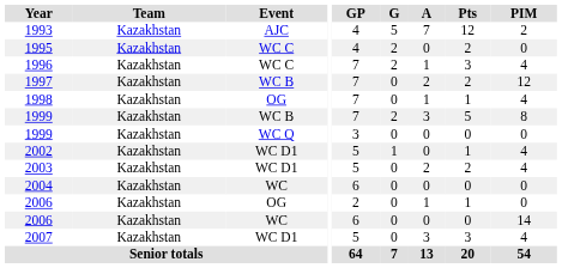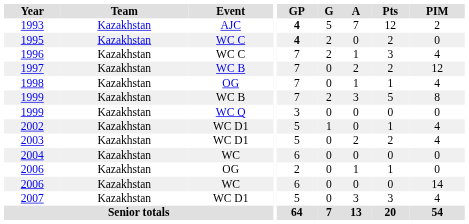1993 | GP: normal -> bold
1995 | GP: normal -> bold
